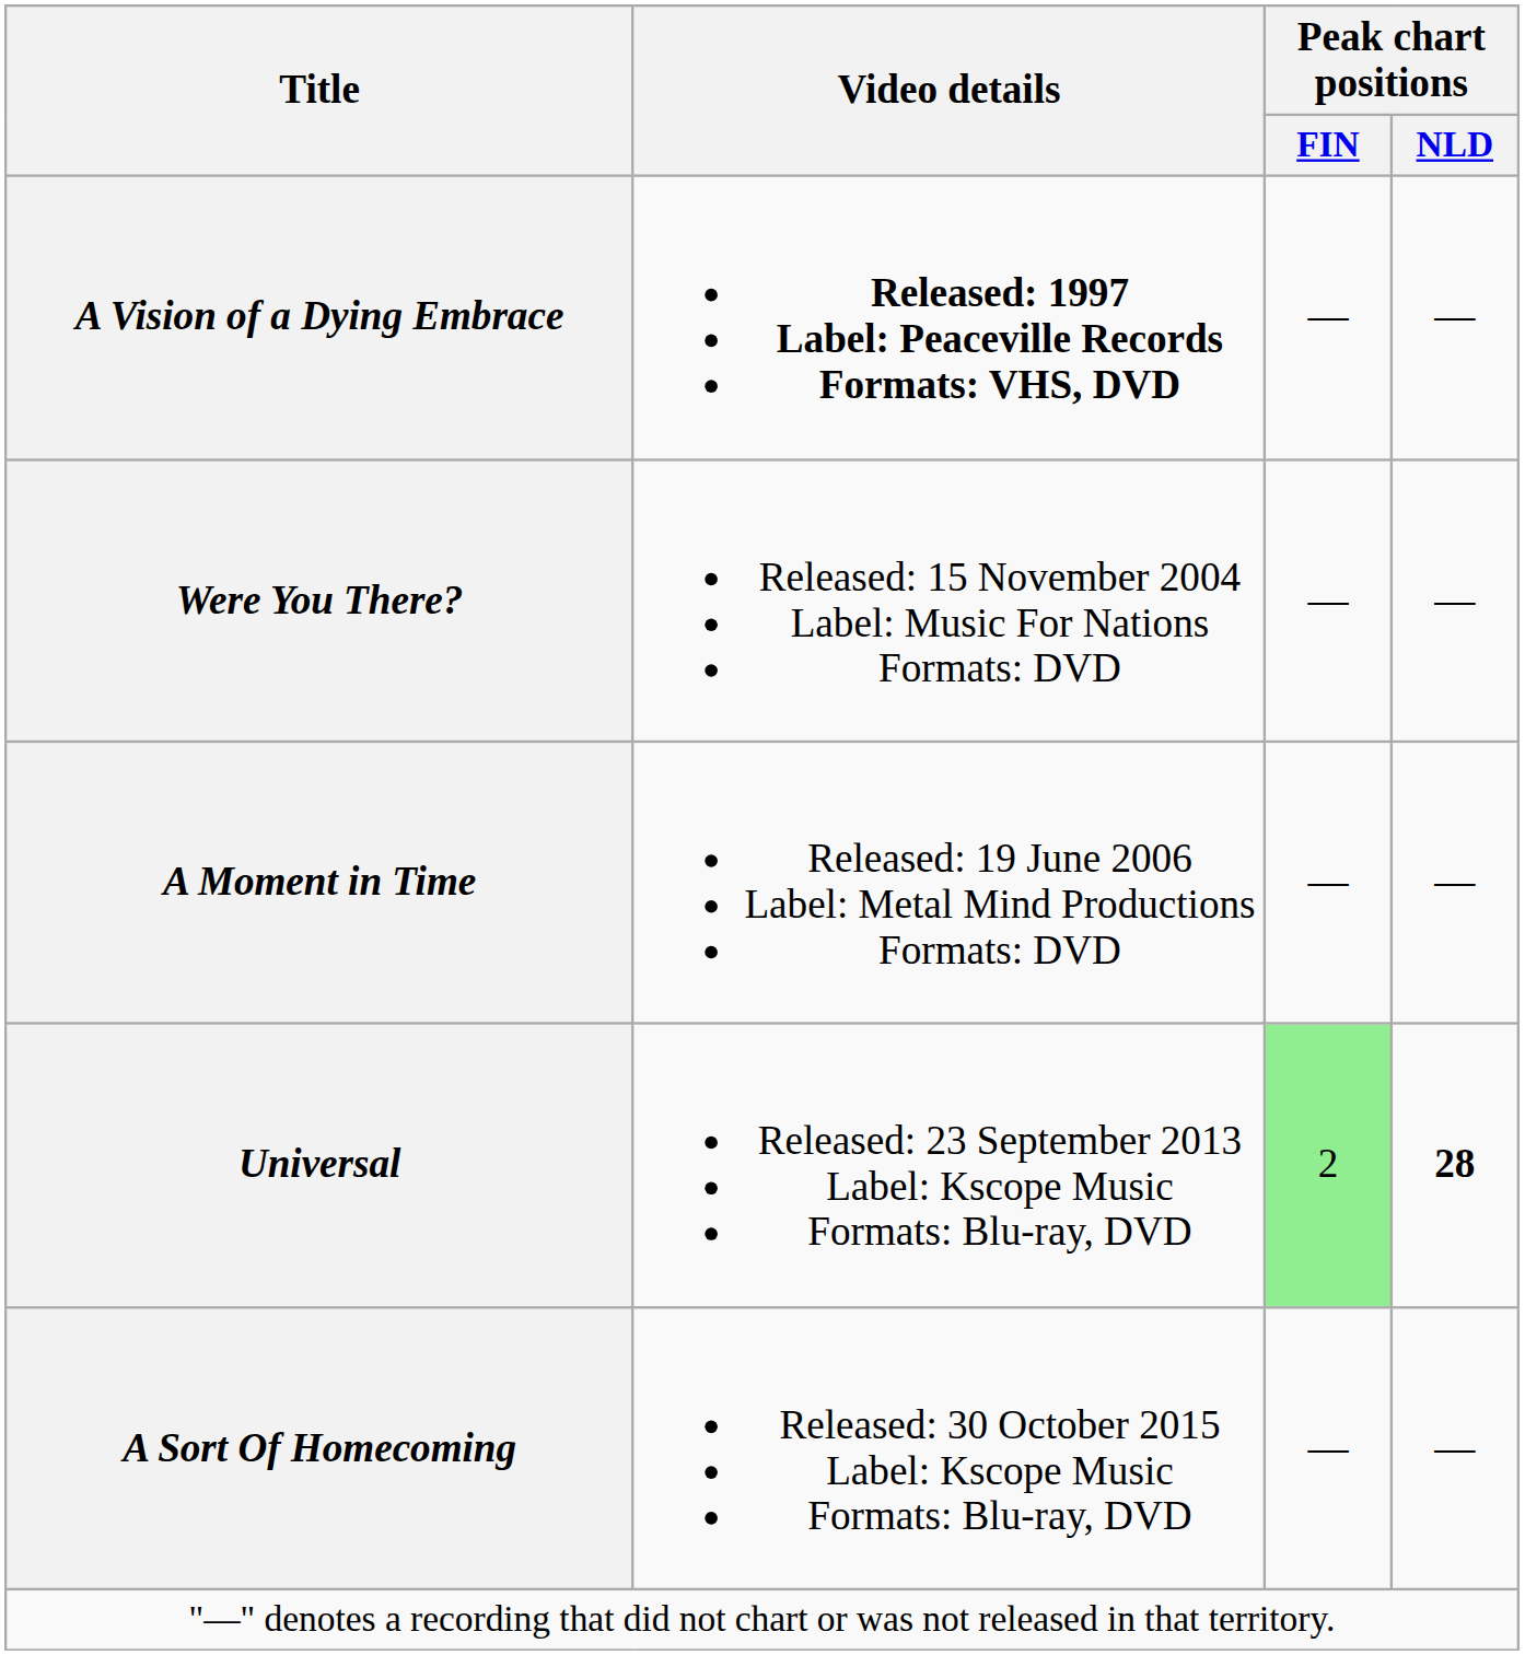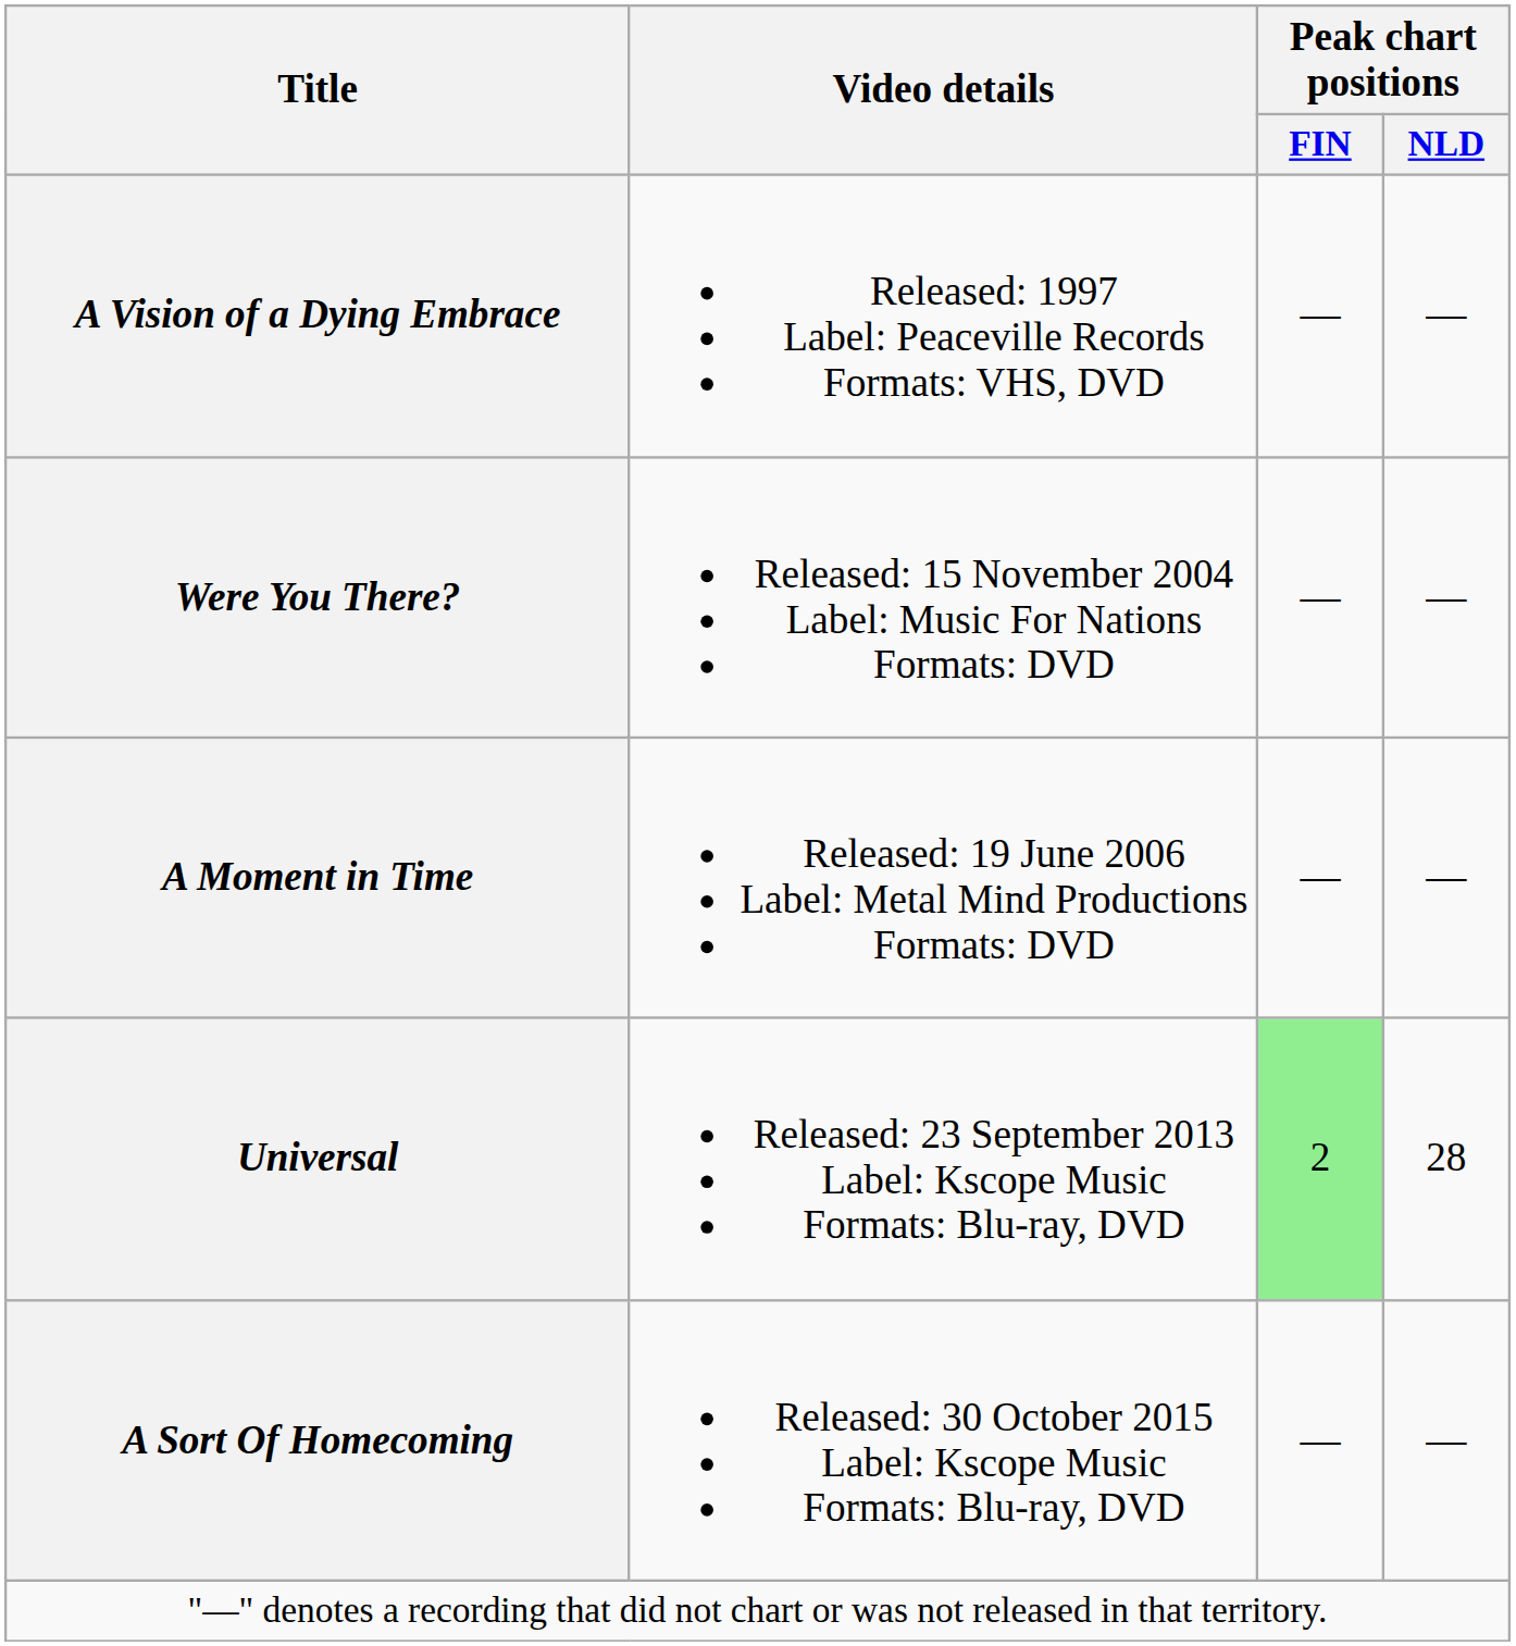A Vision of a Dying Embrace | Video details: bold -> normal
Universal | Peak chart positions / NLD: bold -> normal
